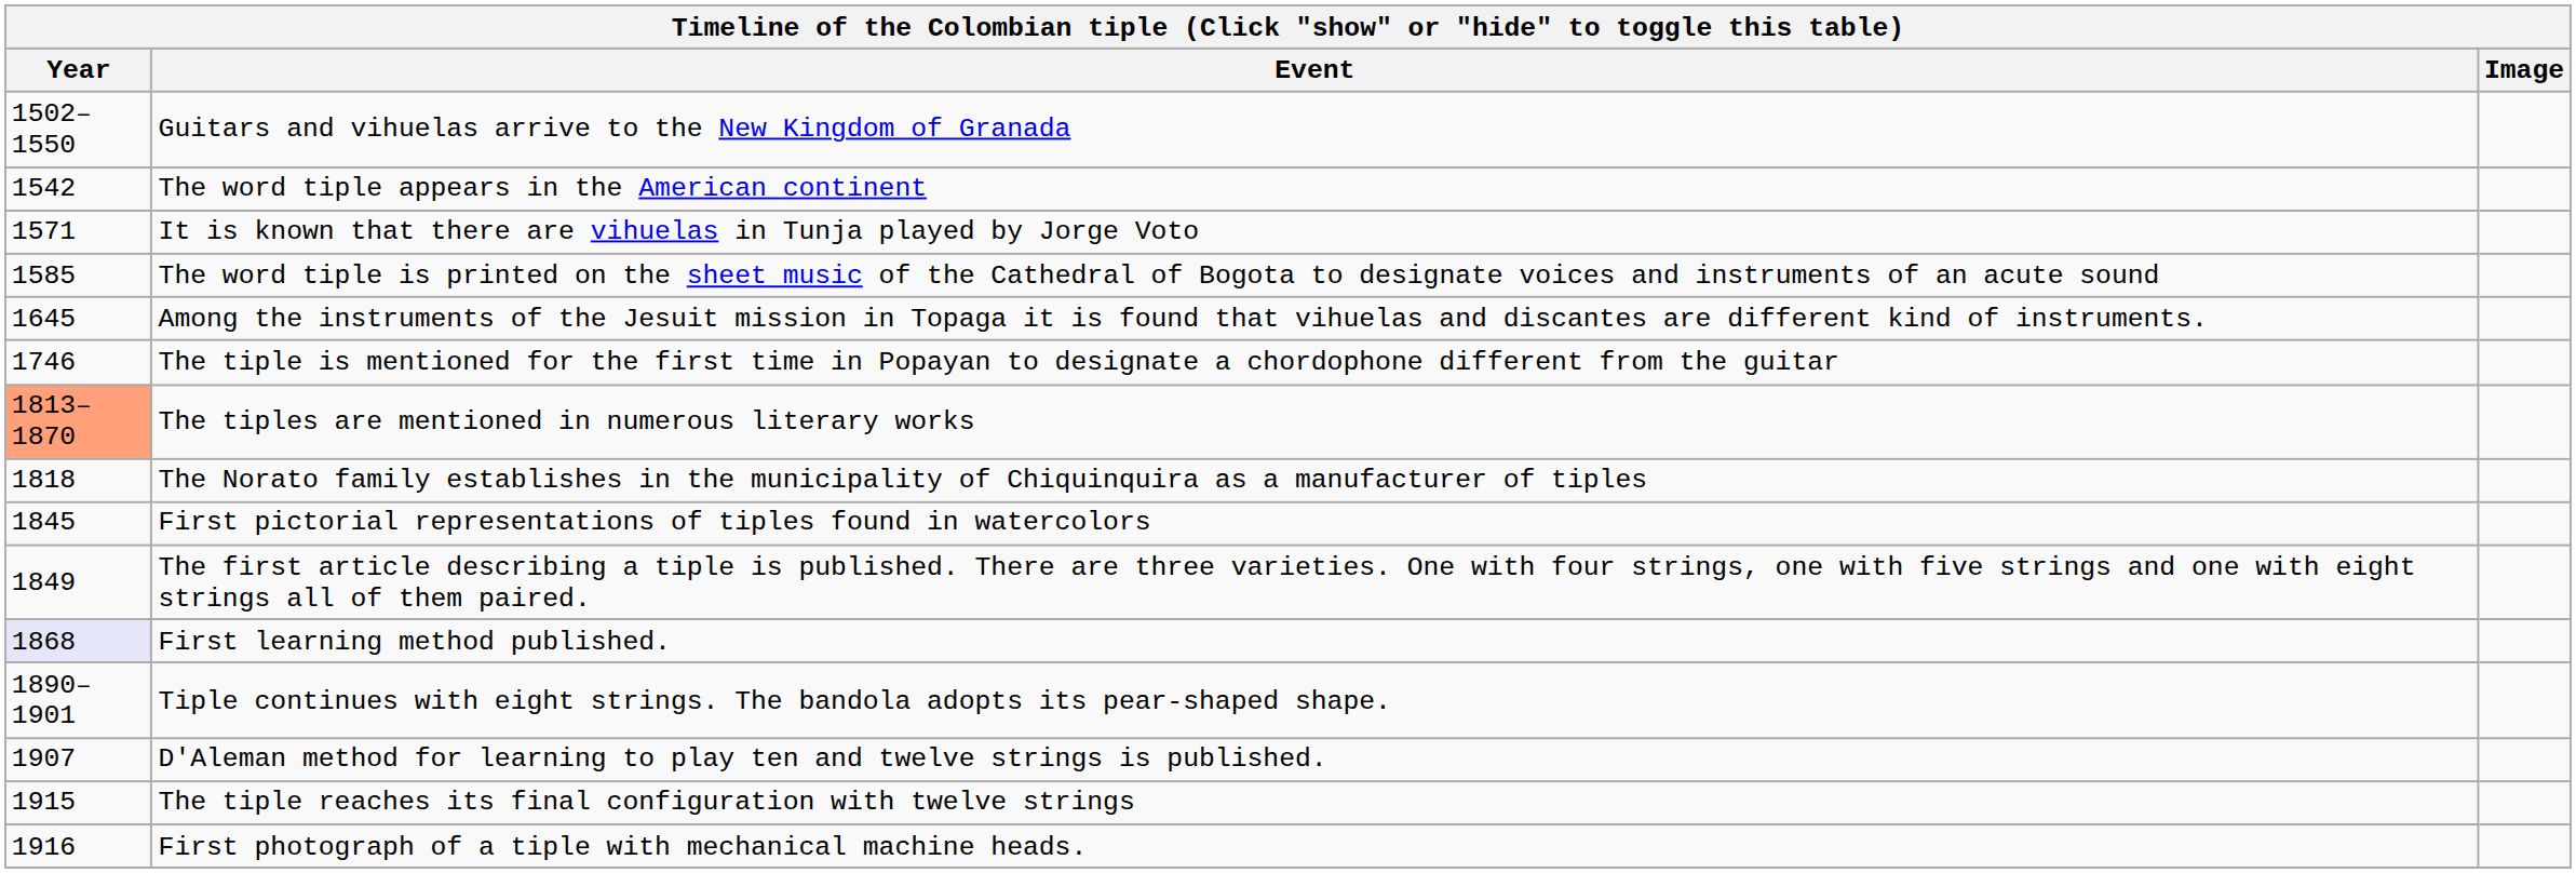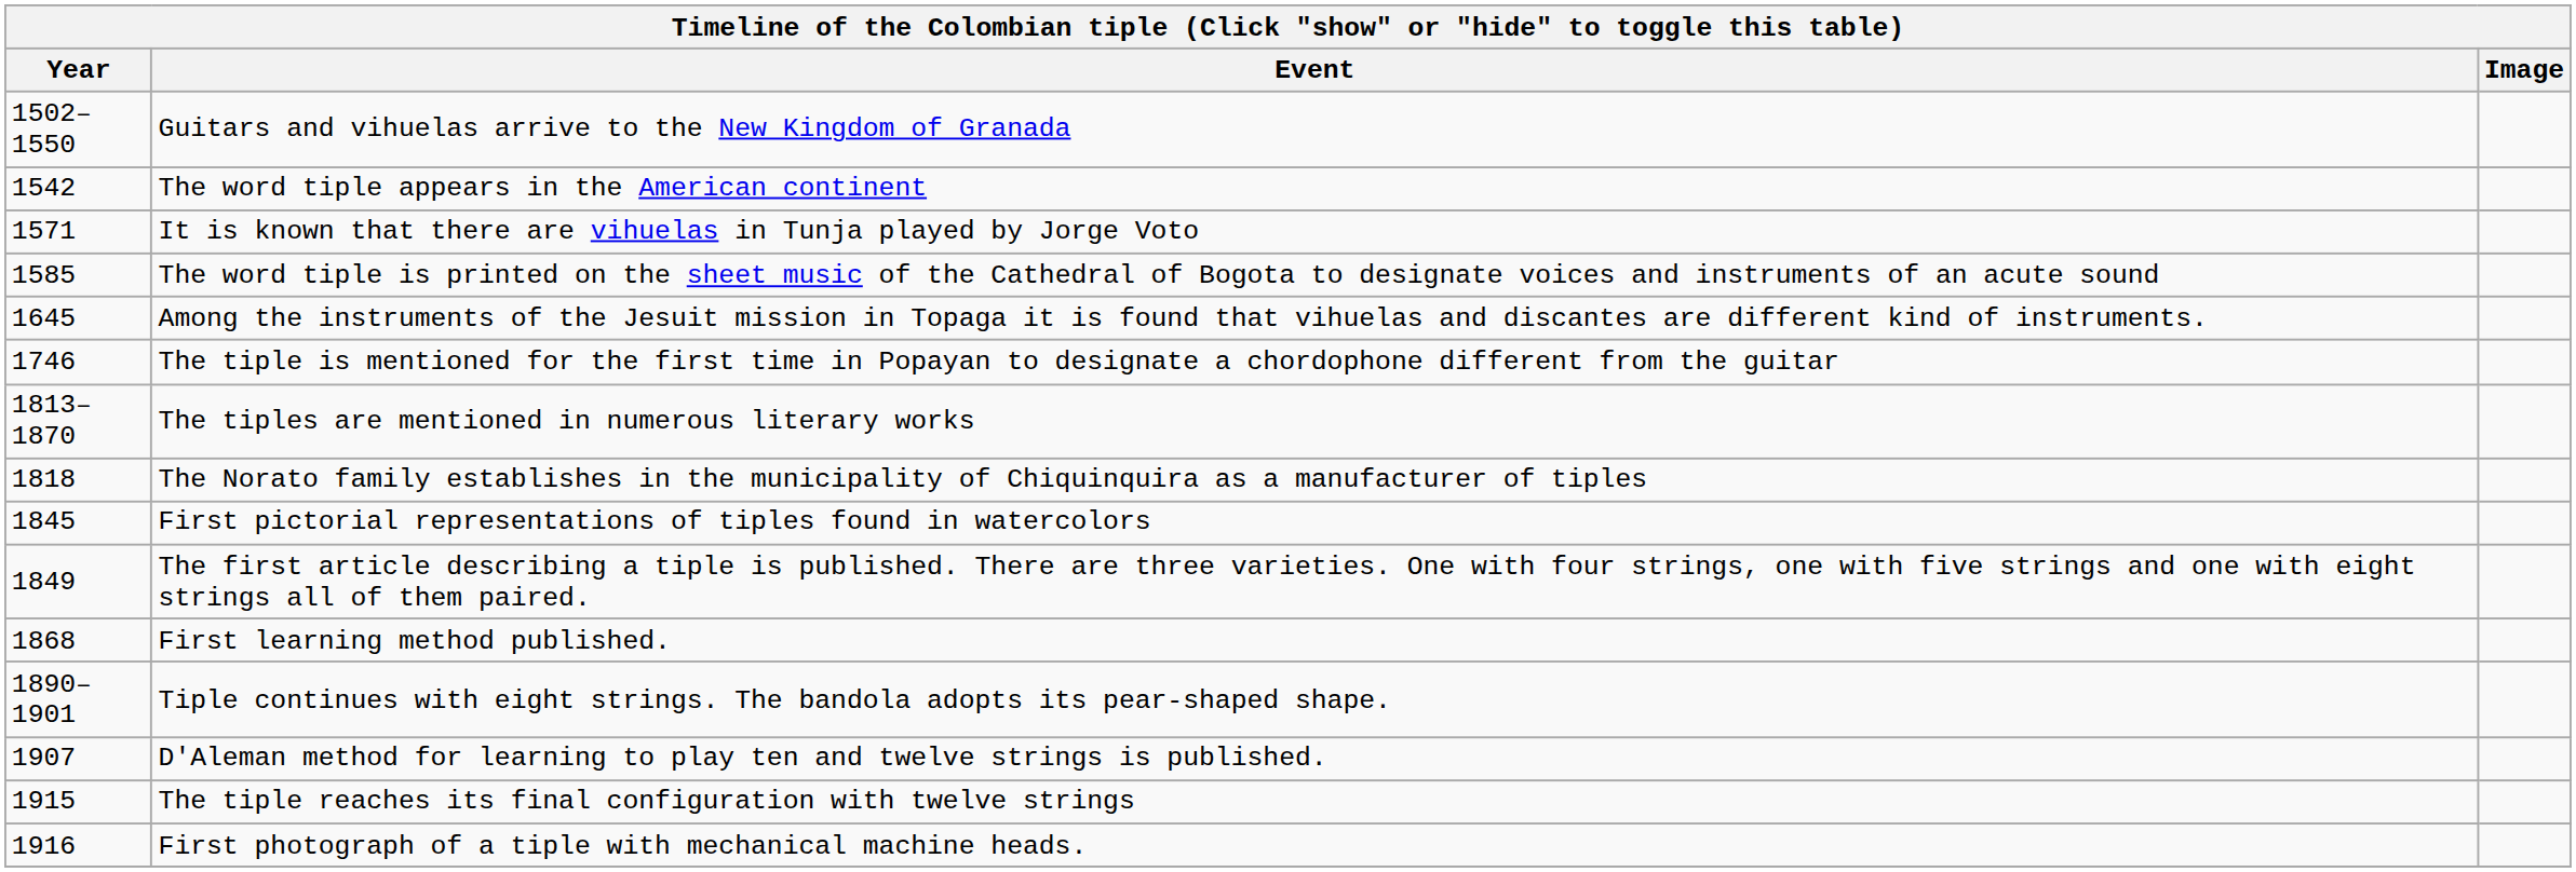The tiples are mentioned in numerous literary works | Year: lightsalmon background -> no background
First learning method published. | Year: lavender background -> no background
